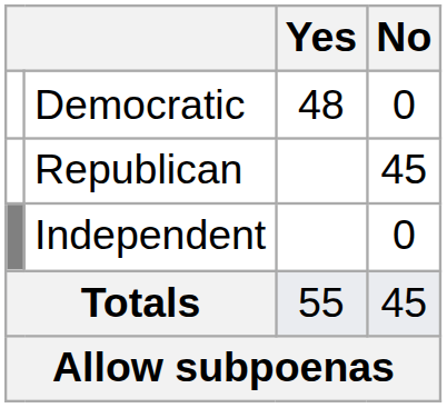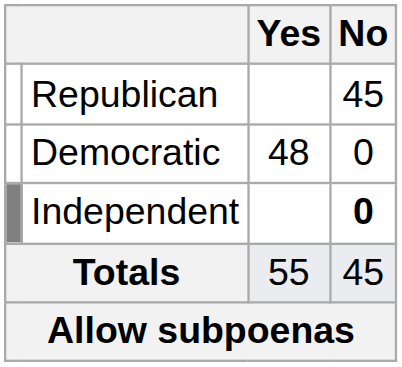rows swapped: Democratic <-> Republican
Independent | No: normal -> bold
